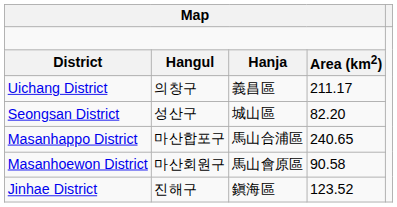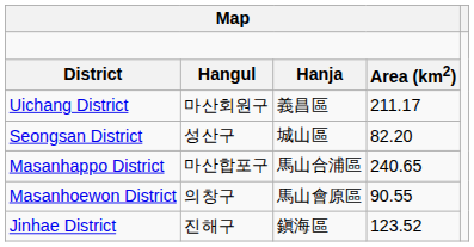Uichang District | column 2: 의창구 -> 마산회원구
Masanhoewon District | column 2: 마산회원구 -> 의창구
Masanhoewon District | column 4: 90.58 -> 90.55
